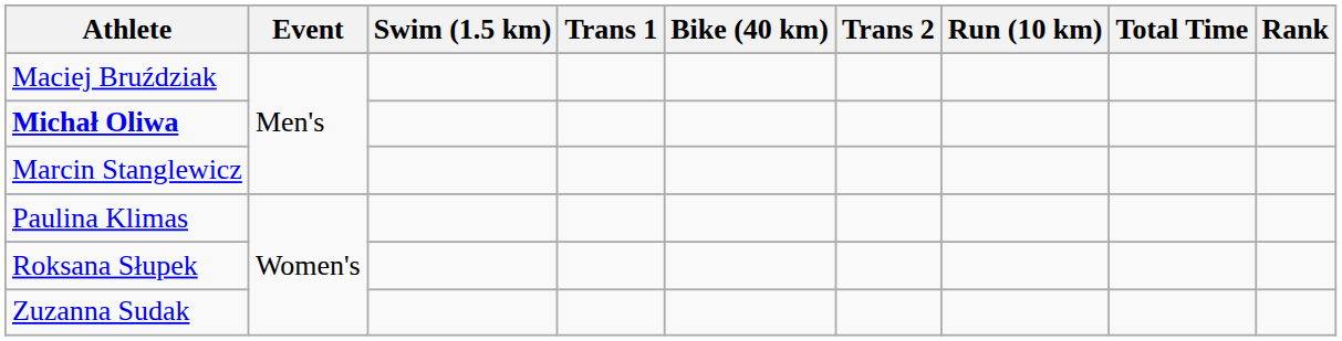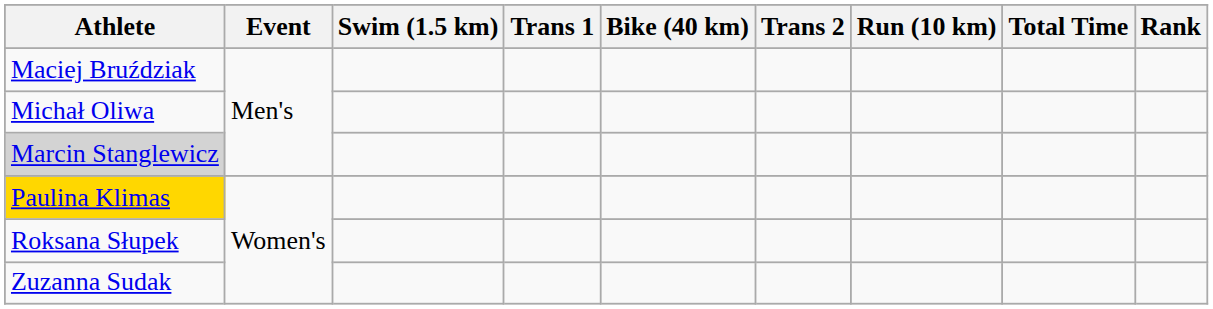Michał Oliwa | Athlete: bold -> normal
Marcin Stanglewicz | Athlete: no background -> lightgrey background
Paulina Klimas | Athlete: no background -> gold background
